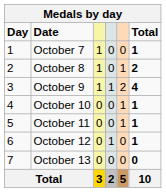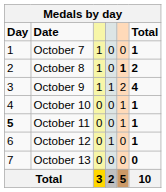October 8 | column 5: normal -> bold
October 11 | Day: normal -> bold
